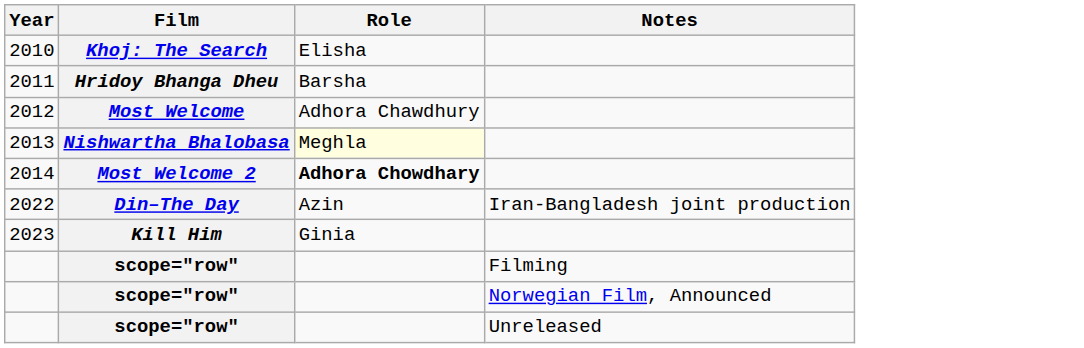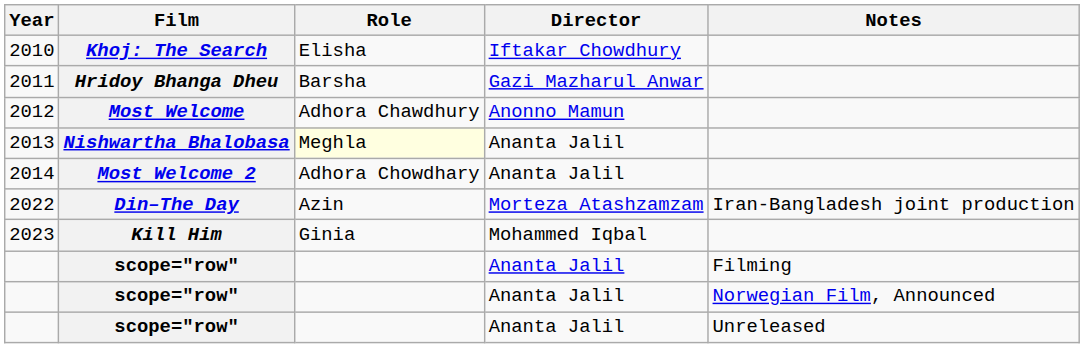+ column: Director | Iftakar Chowdhury | Gazi Mazharul Anwar | Anonno Mamun | Ananta Jalil | Ananta Jalil | Morteza Atashzamzam | Mohammed Iqbal | Ananta Jalil | Ananta Jalil | Ananta Jalil
2014 | Role: bold -> normal
